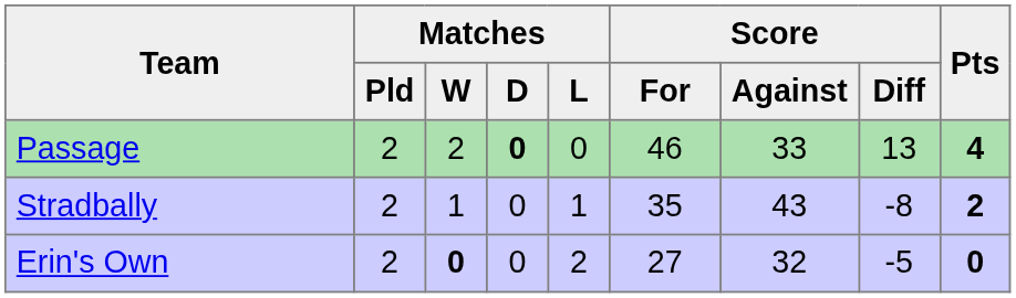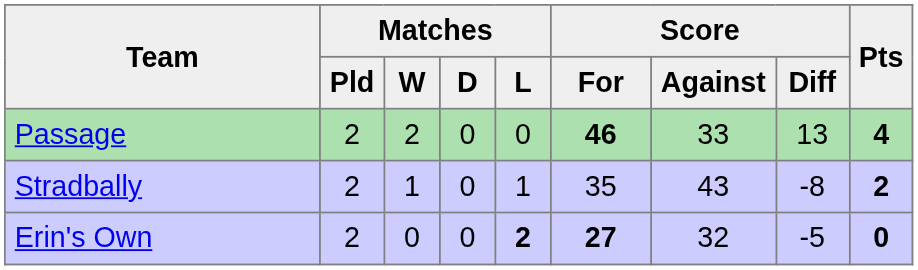Passage | Matches / D: bold -> normal
Passage | Score / For: normal -> bold
Erin's Own | Matches / W: bold -> normal
Erin's Own | Matches / L: normal -> bold
Erin's Own | Score / For: normal -> bold
